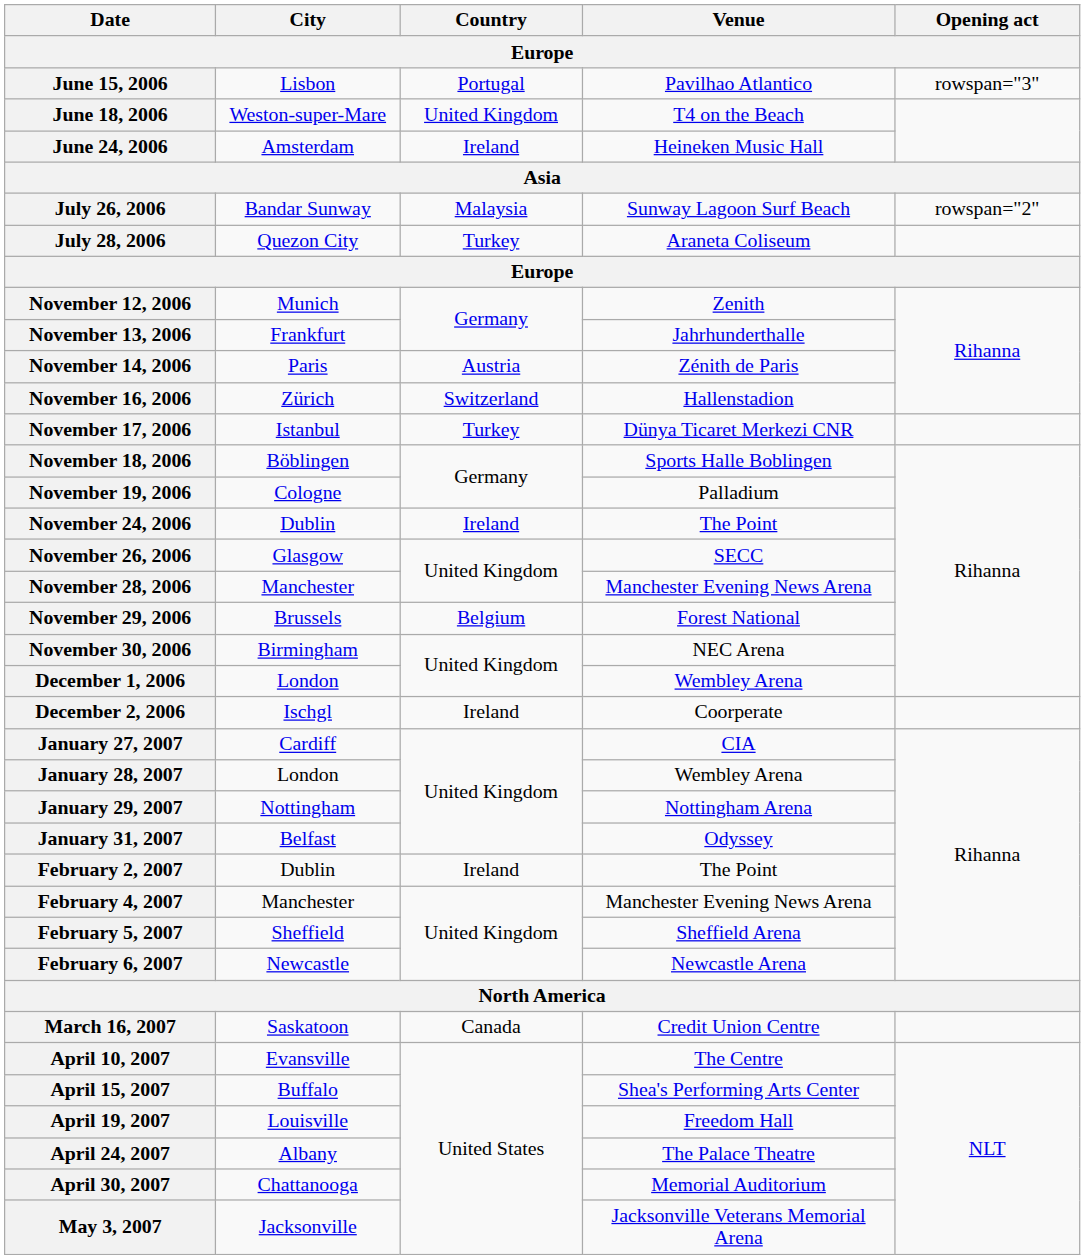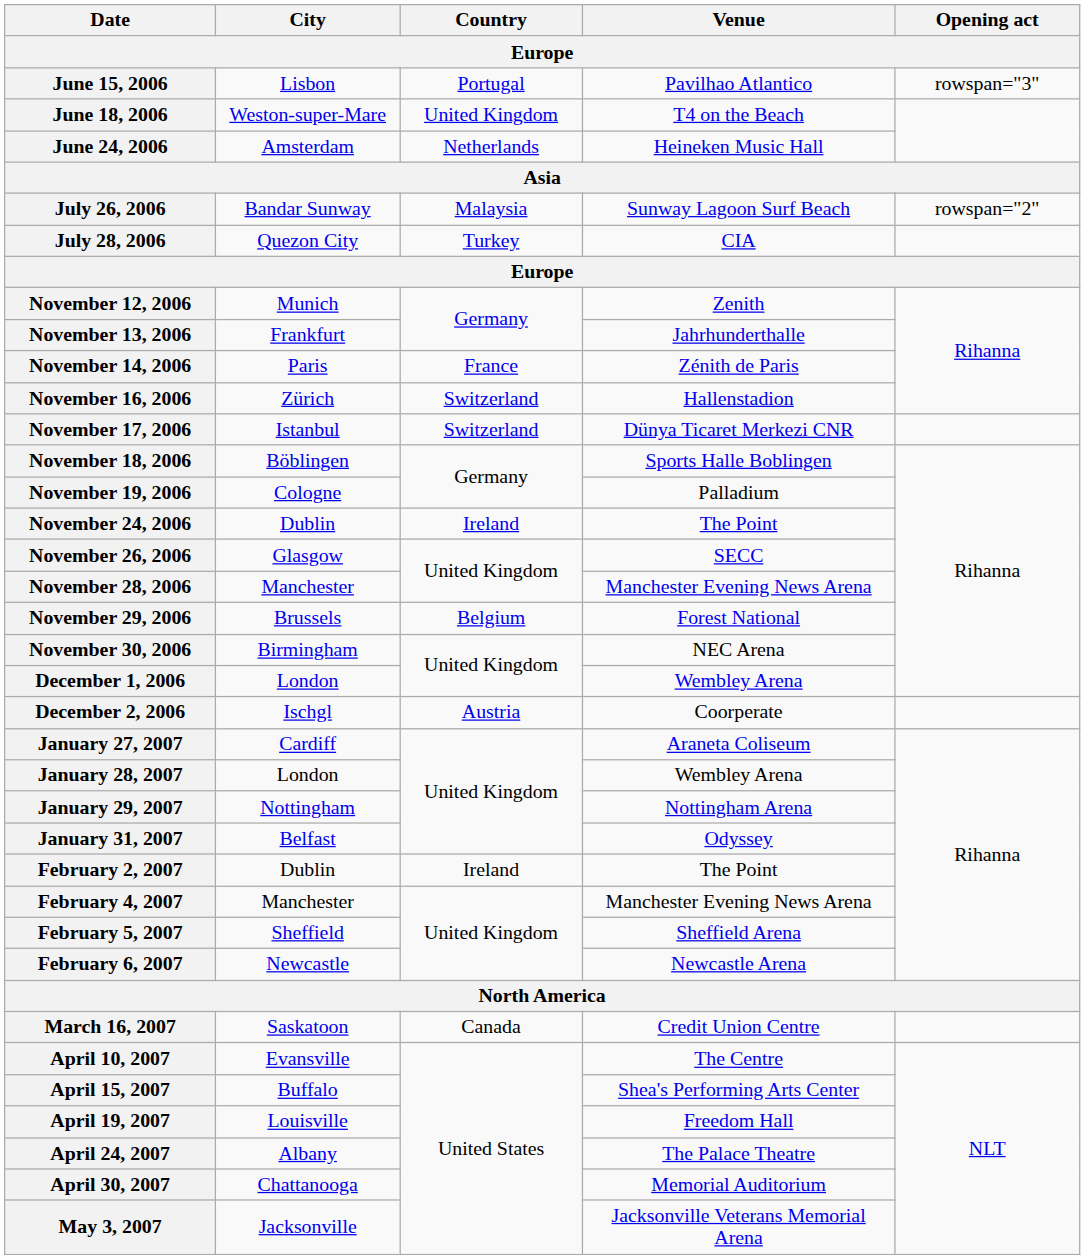June 24, 2006 | Country: Ireland -> Netherlands
July 28, 2006 | Venue: Araneta Coliseum -> CIA
November 14, 2006 | Country: Austria -> France
November 17, 2006 | Country: Turkey -> Switzerland
December 2, 2006 | Country: Ireland -> Austria
January 27, 2007 | Venue: CIA -> Araneta Coliseum
